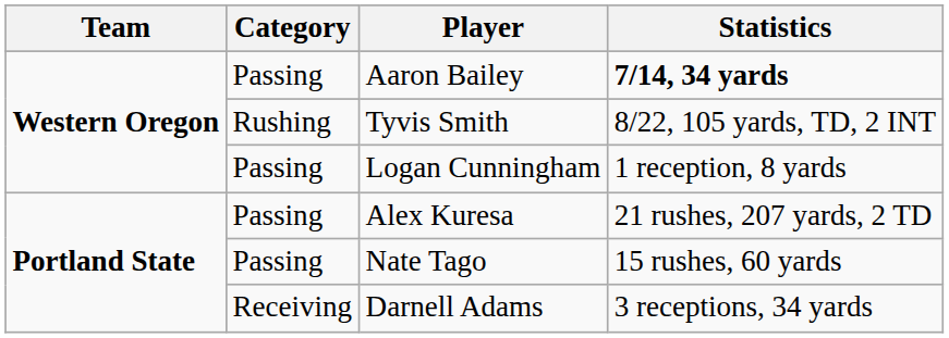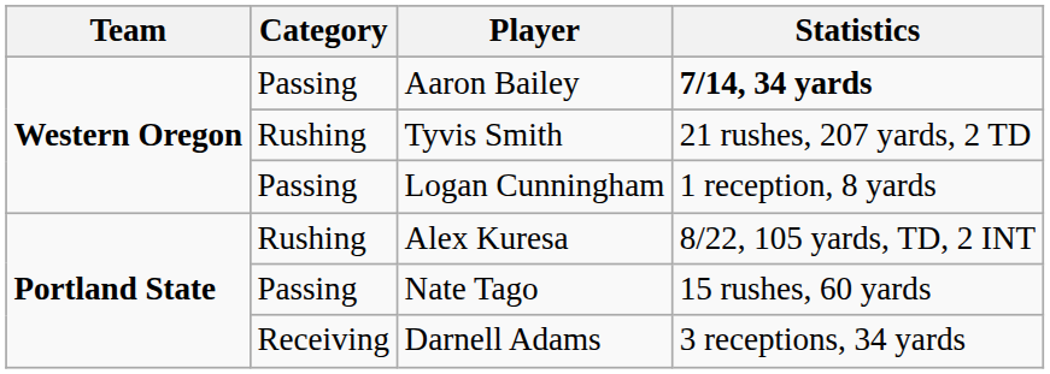Tyvis Smith | Statistics: 8/22, 105 yards, TD, 2 INT -> 21 rushes, 207 yards, 2 TD
Alex Kuresa | Category: Passing -> Rushing
Alex Kuresa | Statistics: 21 rushes, 207 yards, 2 TD -> 8/22, 105 yards, TD, 2 INT
